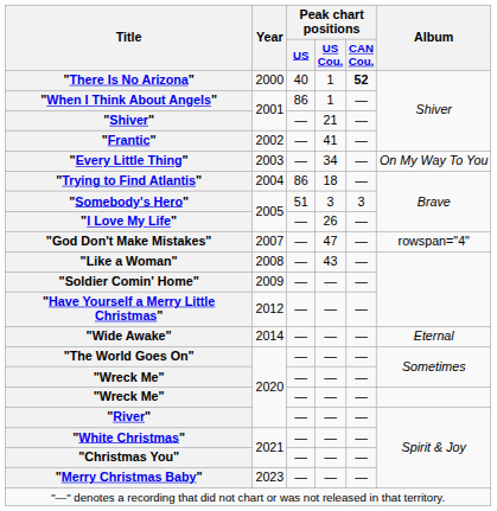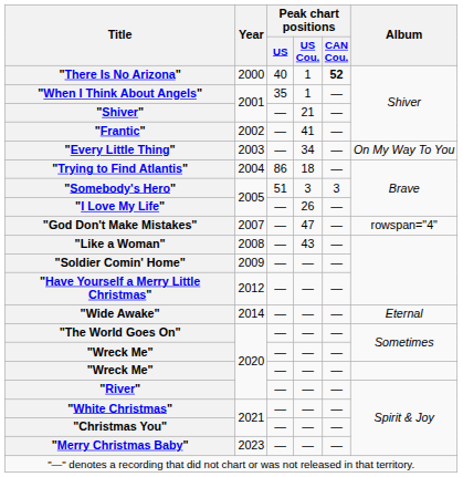"When I Think About Angels" | Peak chart positions / US: 86 -> 35
